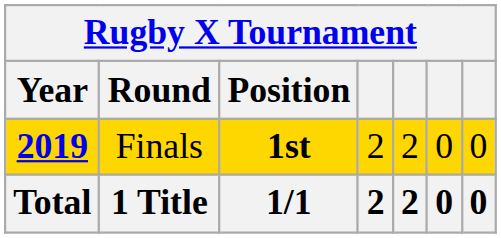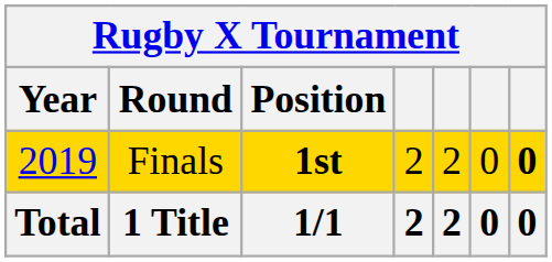Finals | Year: bold -> normal
Finals | column 7: normal -> bold
